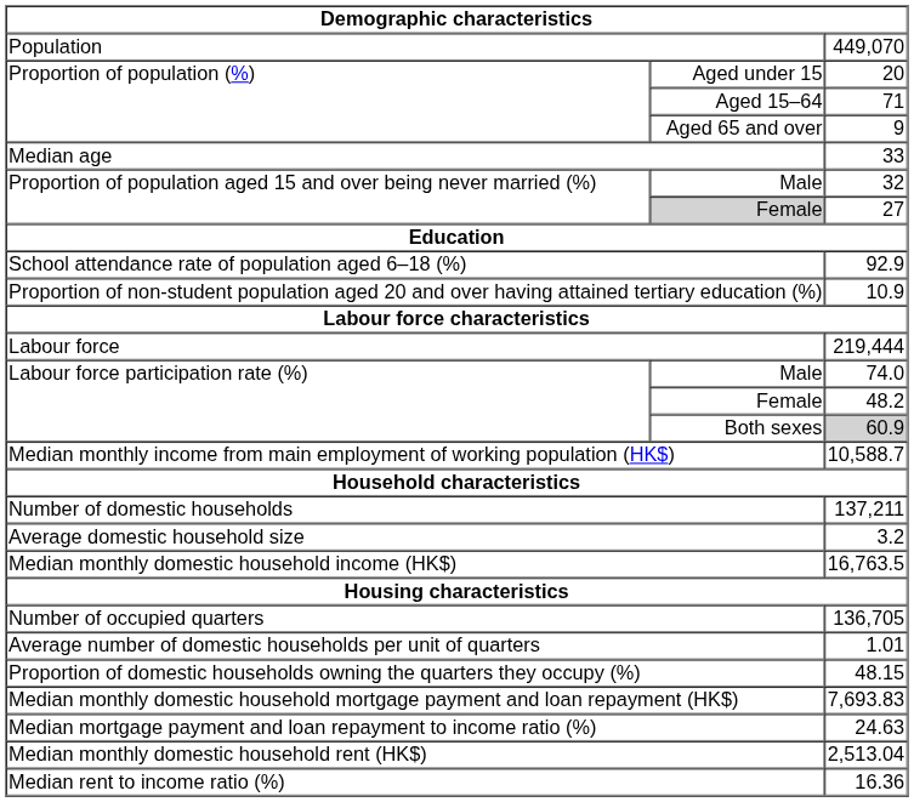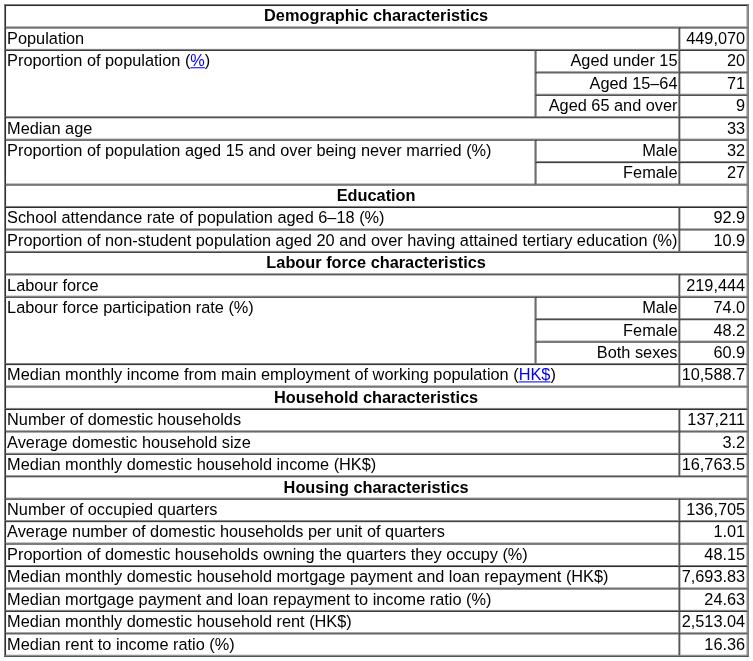Female / 27 | column 2: lightgrey background -> no background
Both sexes | column 3: lightgrey background -> no background
